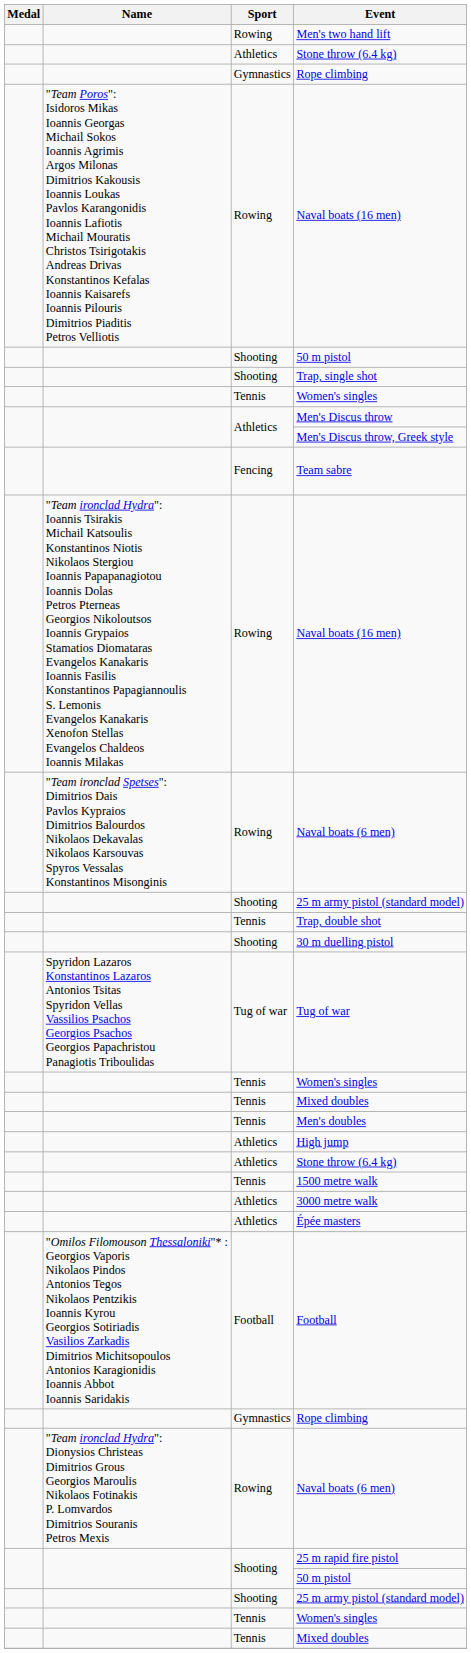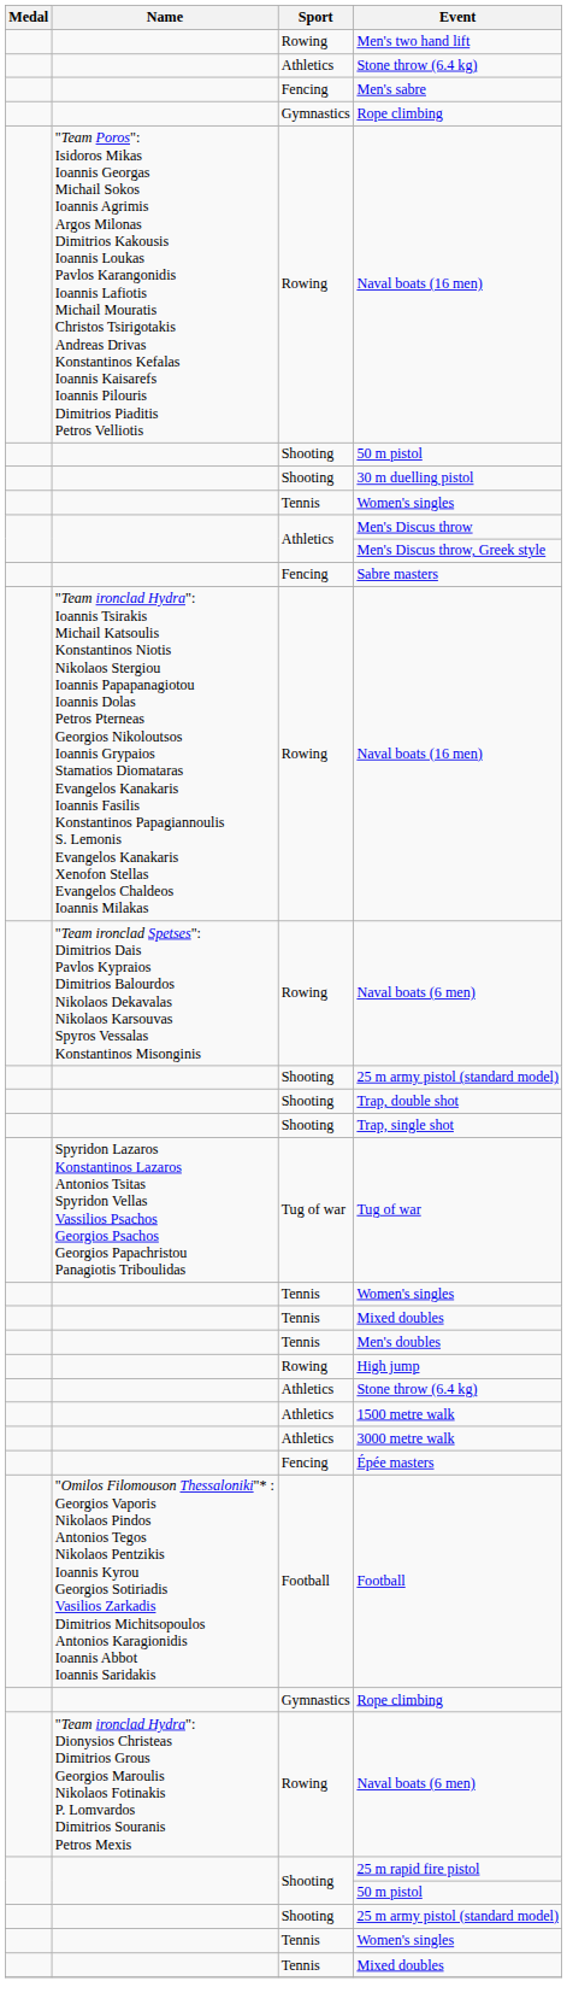+ row: Fencing | Men's sabre
rows swapped: 30 m duelling pistol <-> Trap, single shot
+ row: Fencing | Sabre masters
- row: Fencing | Team sabre
Trap, double shot | Sport: Tennis -> Shooting
High jump | Sport: Athletics -> Rowing
1500 metre walk | Sport: Tennis -> Athletics
Épée masters | Sport: Athletics -> Fencing
